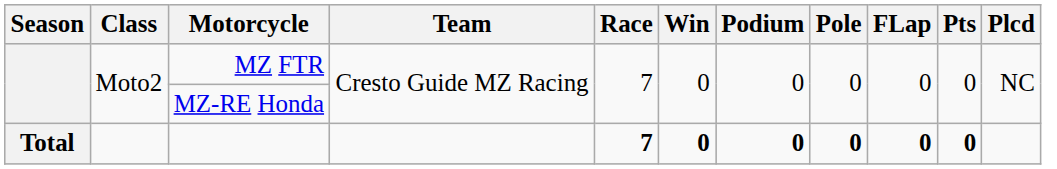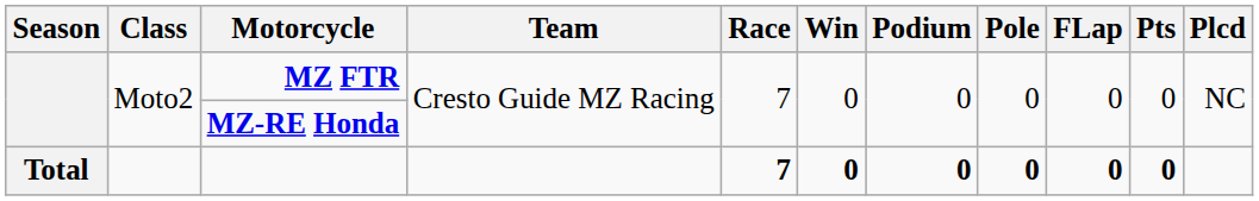MZ FTR | Motorcycle: normal -> bold
MZ-RE Honda | Motorcycle: normal -> bold
